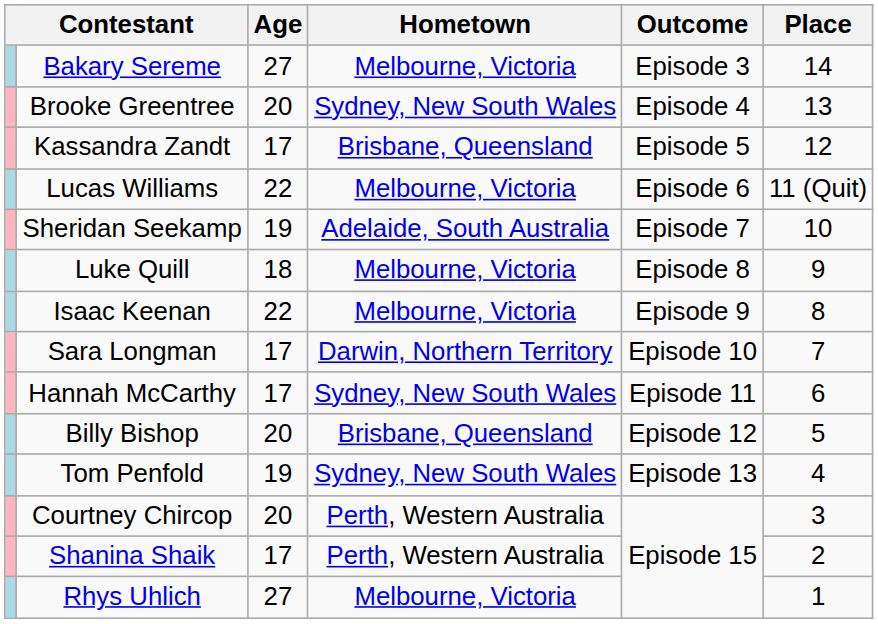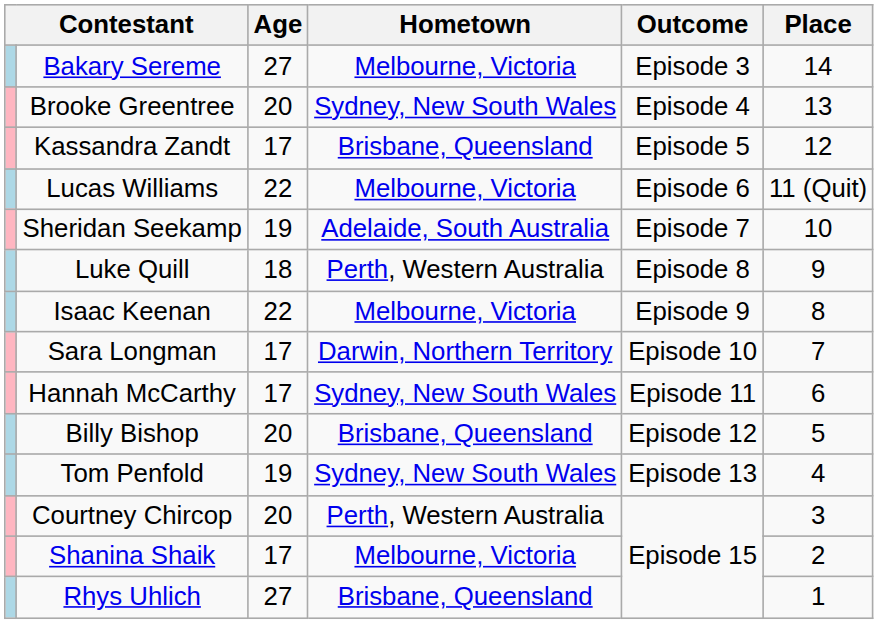Luke Quill | Hometown: Melbourne, Victoria -> Perth, Western Australia
Shanina Shaik | Hometown: Perth, Western Australia -> Melbourne, Victoria
Rhys Uhlich | Hometown: Melbourne, Victoria -> Brisbane, Queensland
